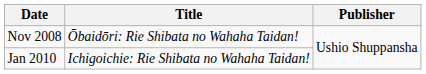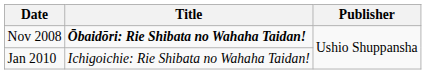Nov 2008 | Title: normal -> bold
